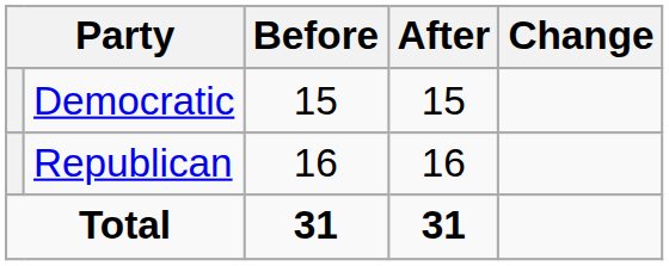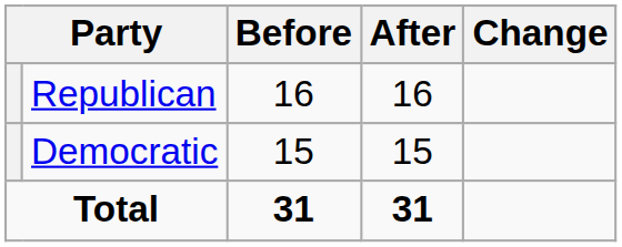rows swapped: Republican <-> Democratic
